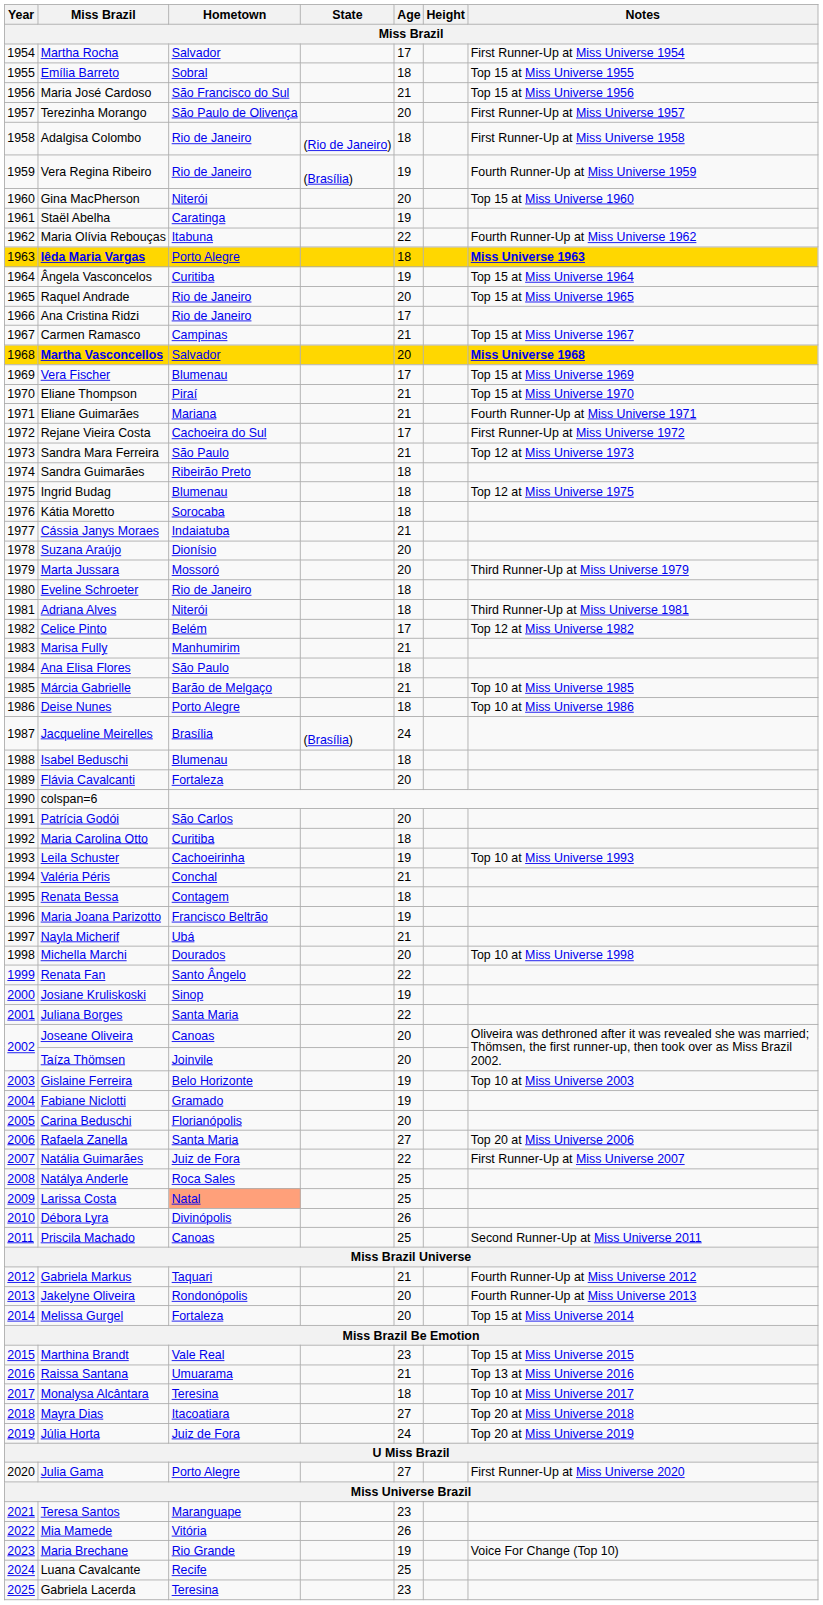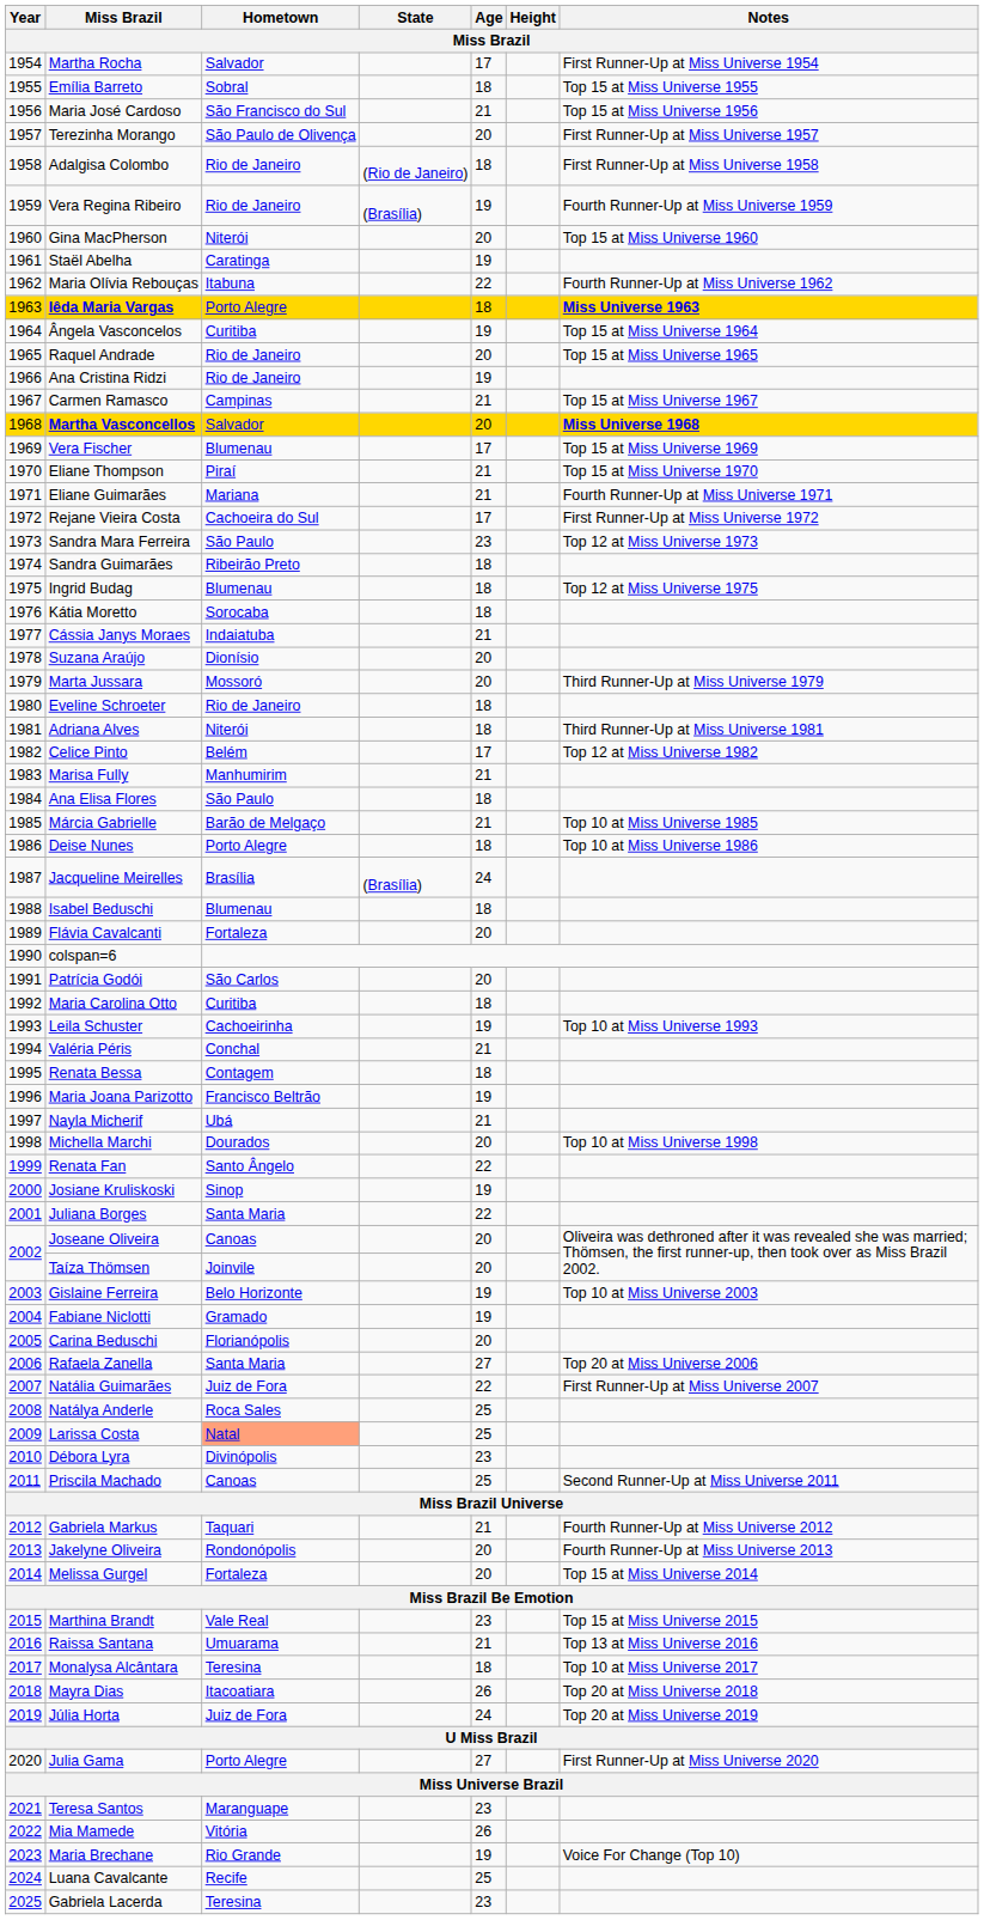Ana Cristina Ridzi | Age: 17 -> 19
Sandra Mara Ferreira | Age: 21 -> 23
Débora Lyra | Age: 26 -> 23
Mayra Dias | Age: 27 -> 26
